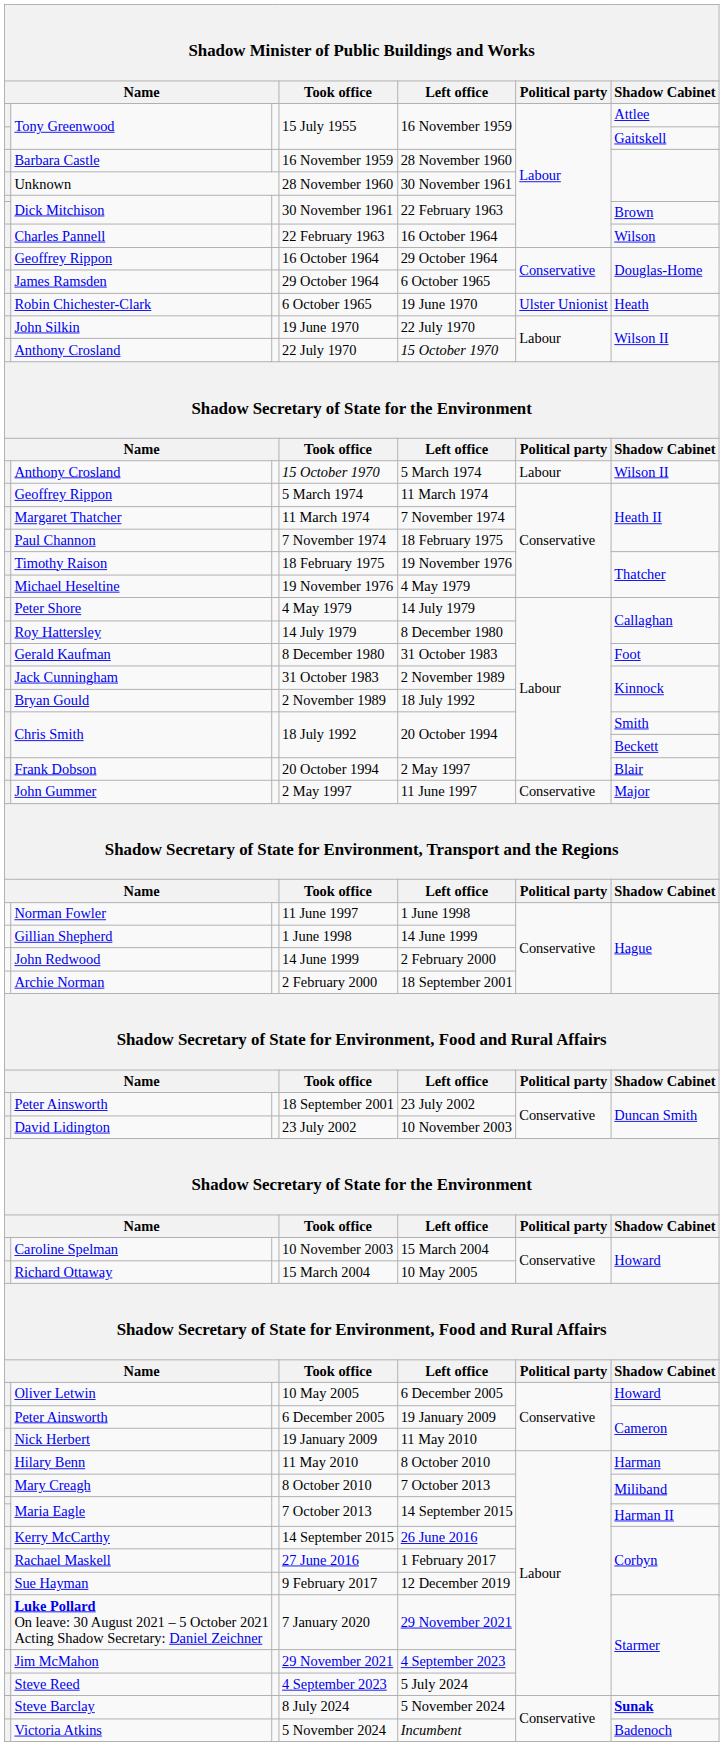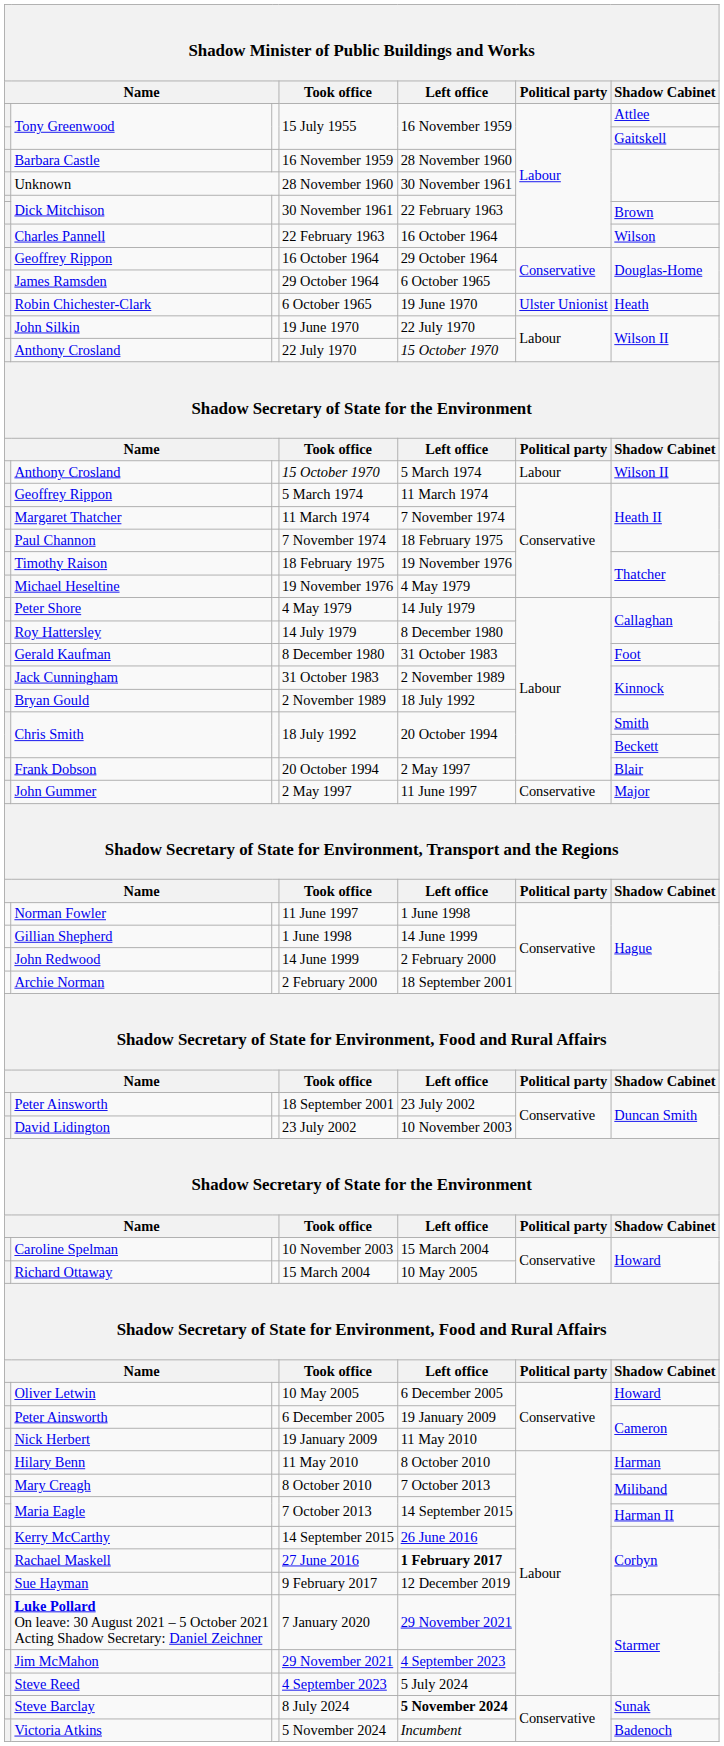27 June 2016 | Left office: normal -> bold
8 July 2024 | Left office: normal -> bold
8 July 2024 | Shadow Cabinet: bold -> normal
